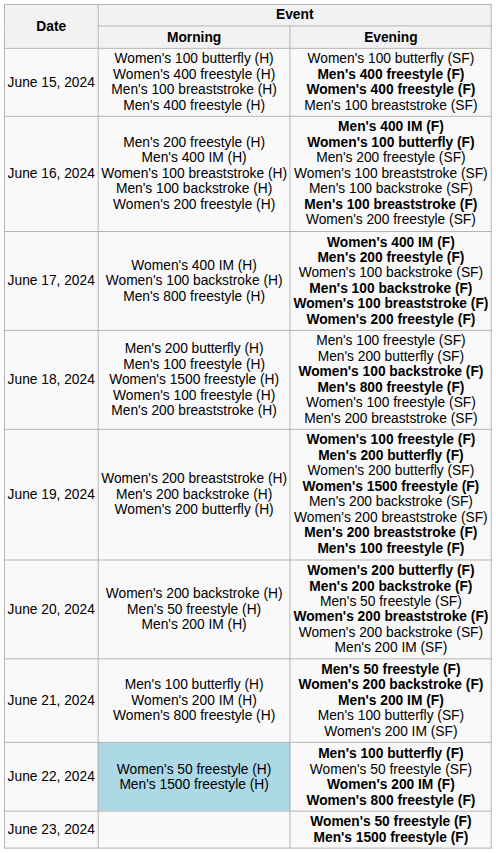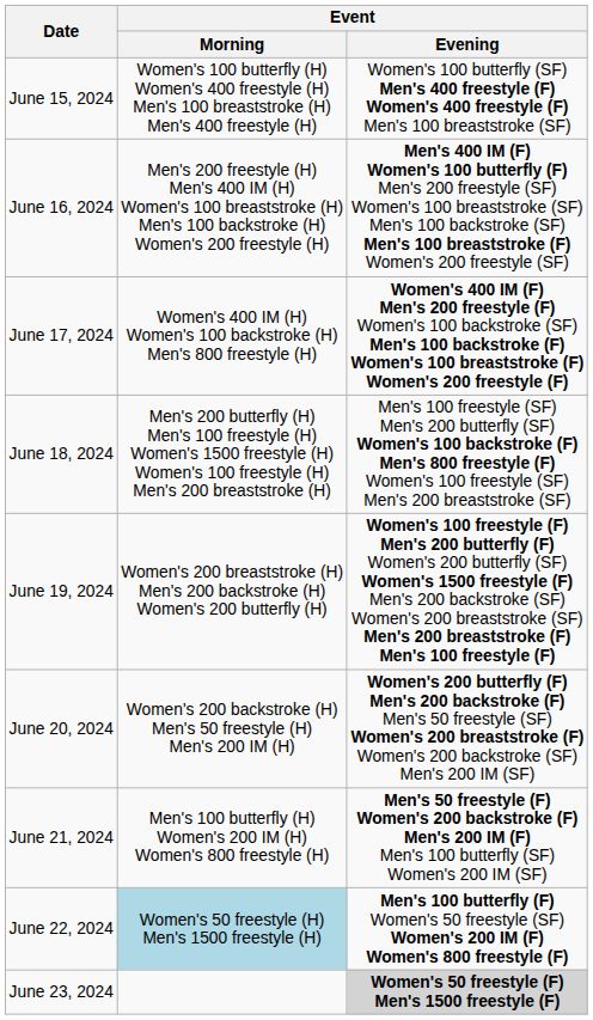June 23, 2024 | Event / Evening: no background -> lightgrey background
